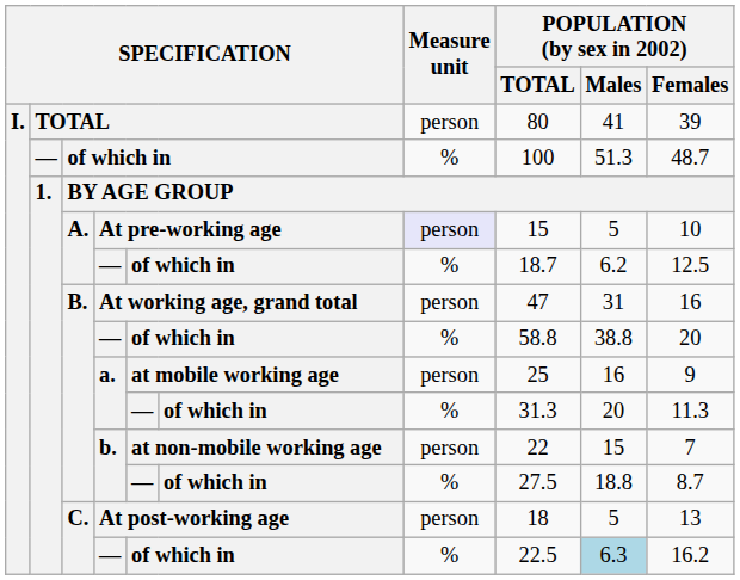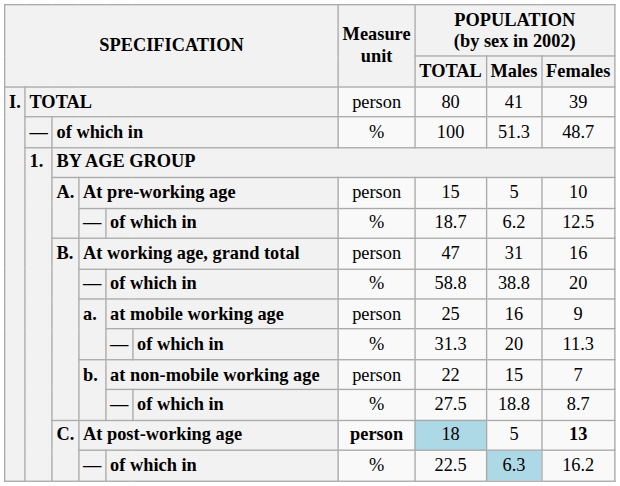At pre-working age | Measure unit: lavender background -> no background
At post-working age | Measure unit: normal -> bold
At post-working age | POPULATION (by sex in 2002) / TOTAL: no background -> lightblue background
At post-working age | POPULATION (by sex in 2002) / Females: normal -> bold
